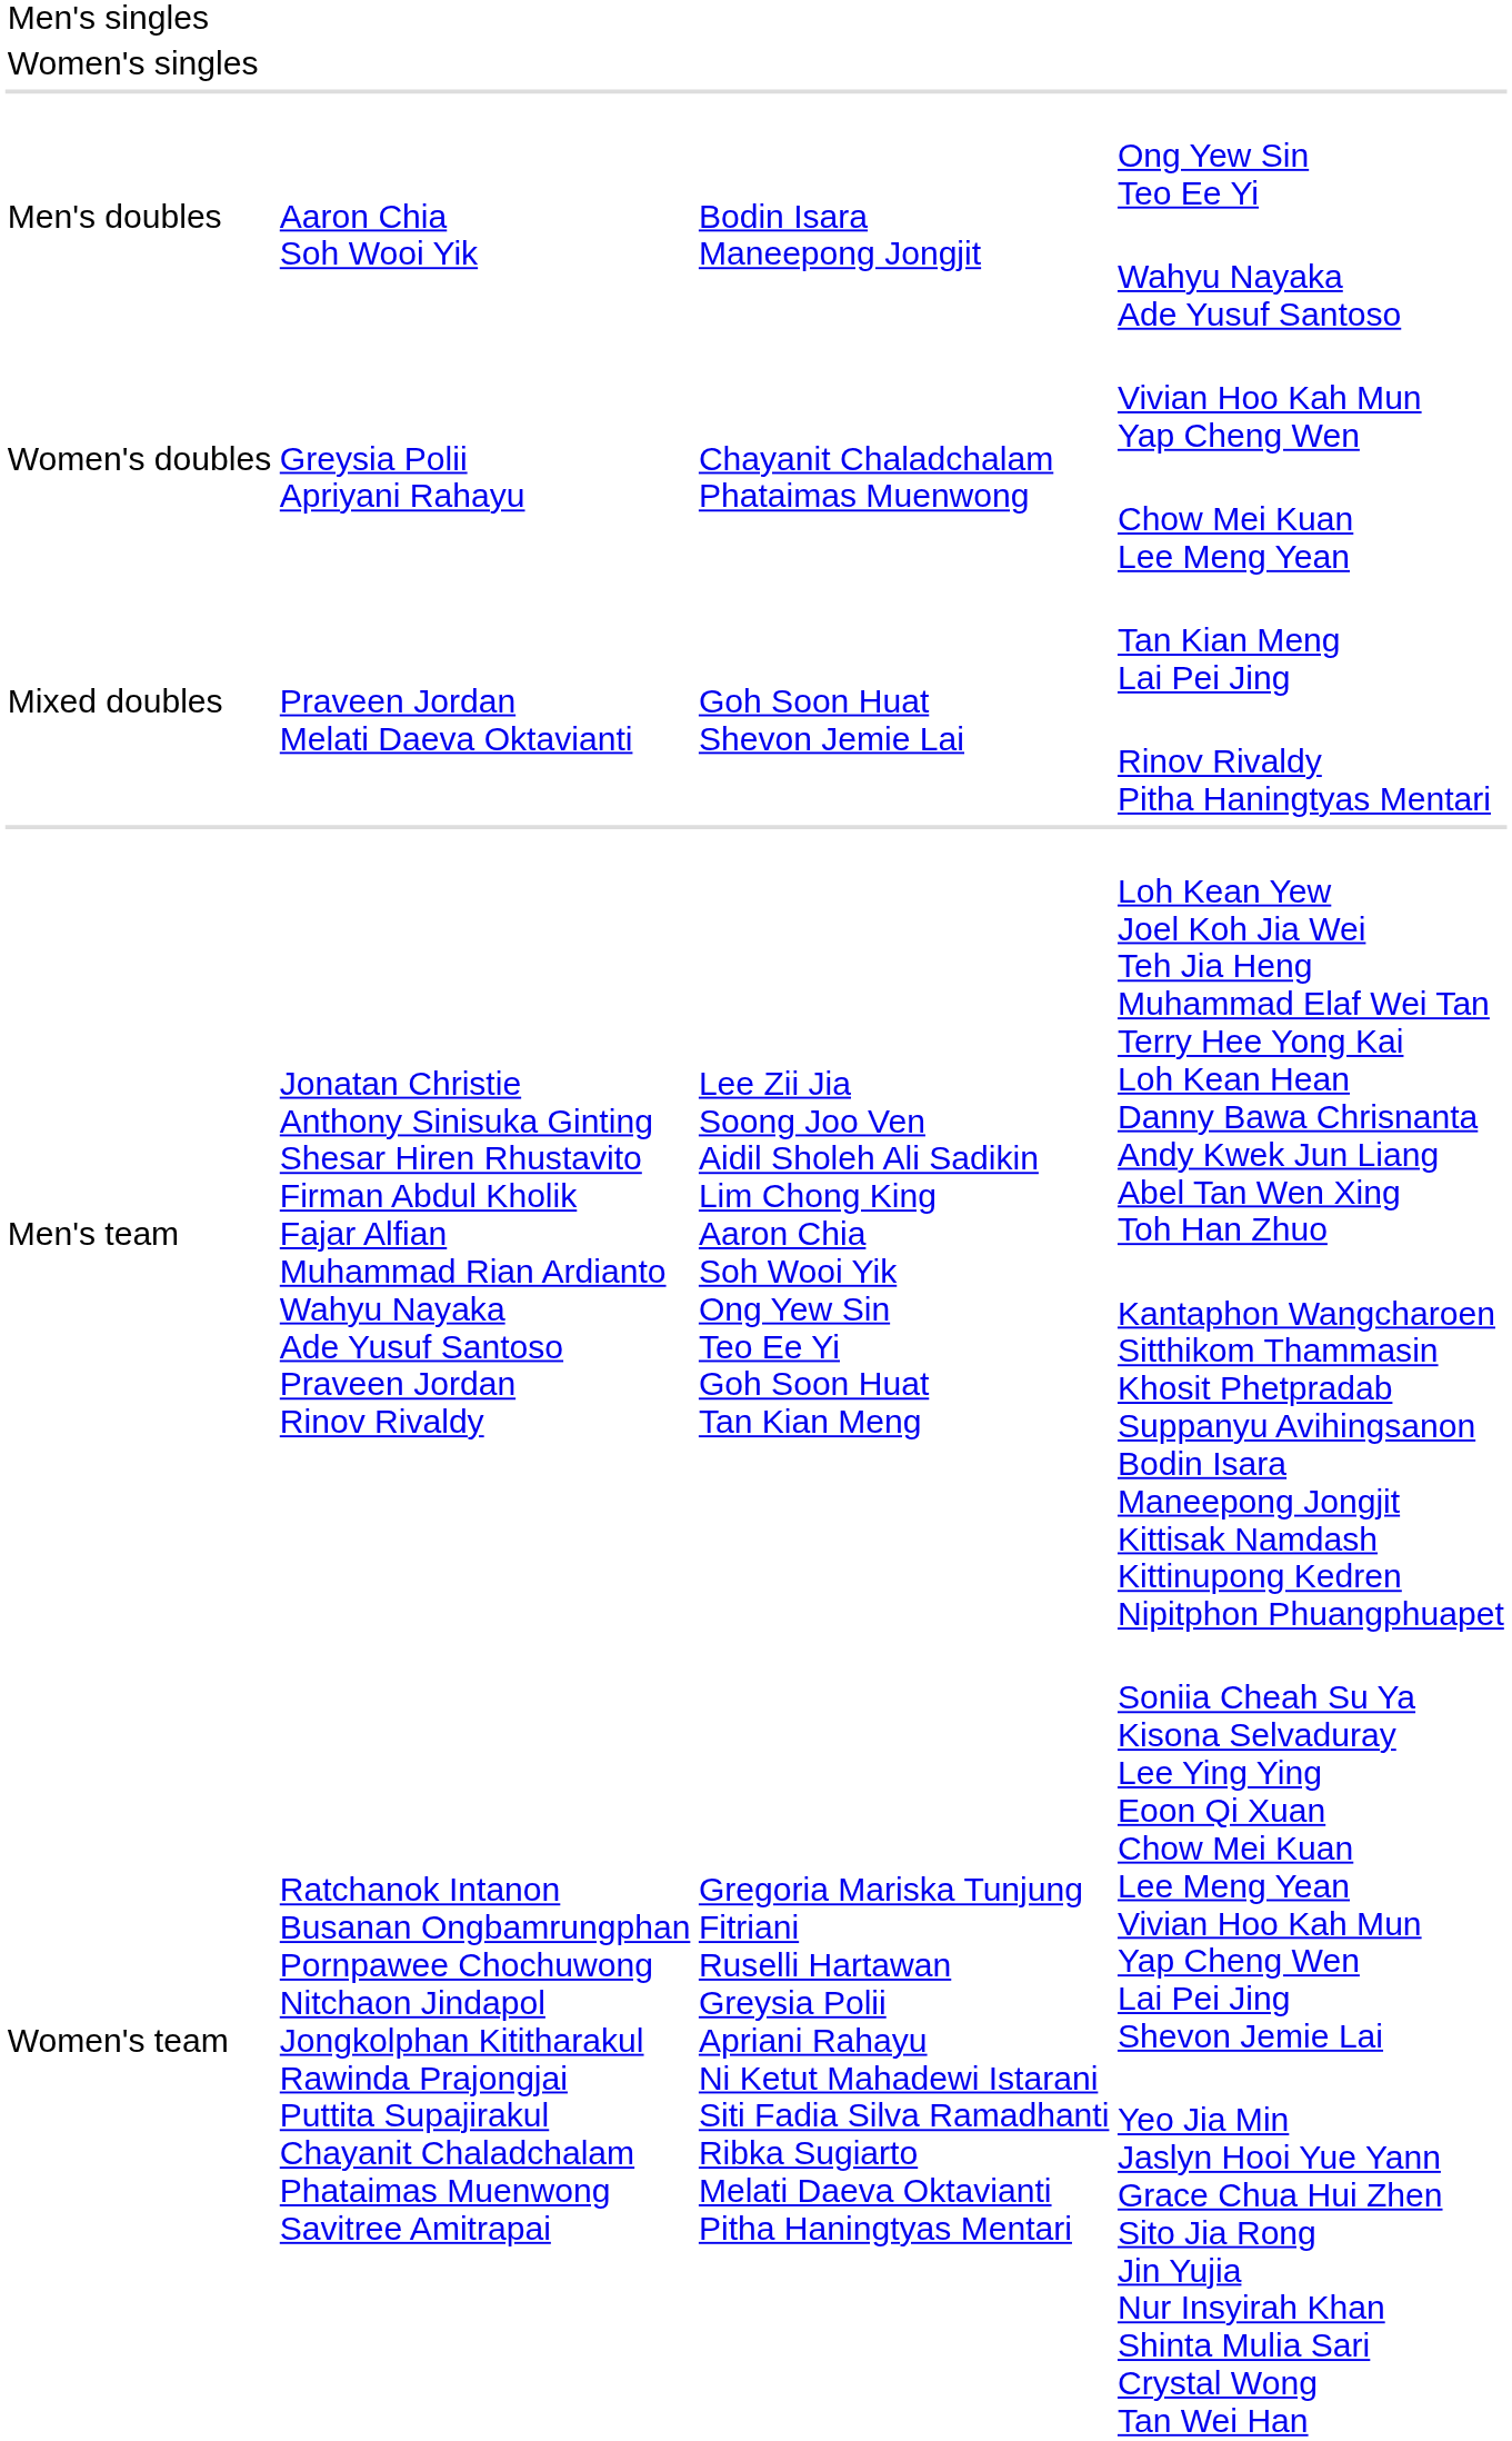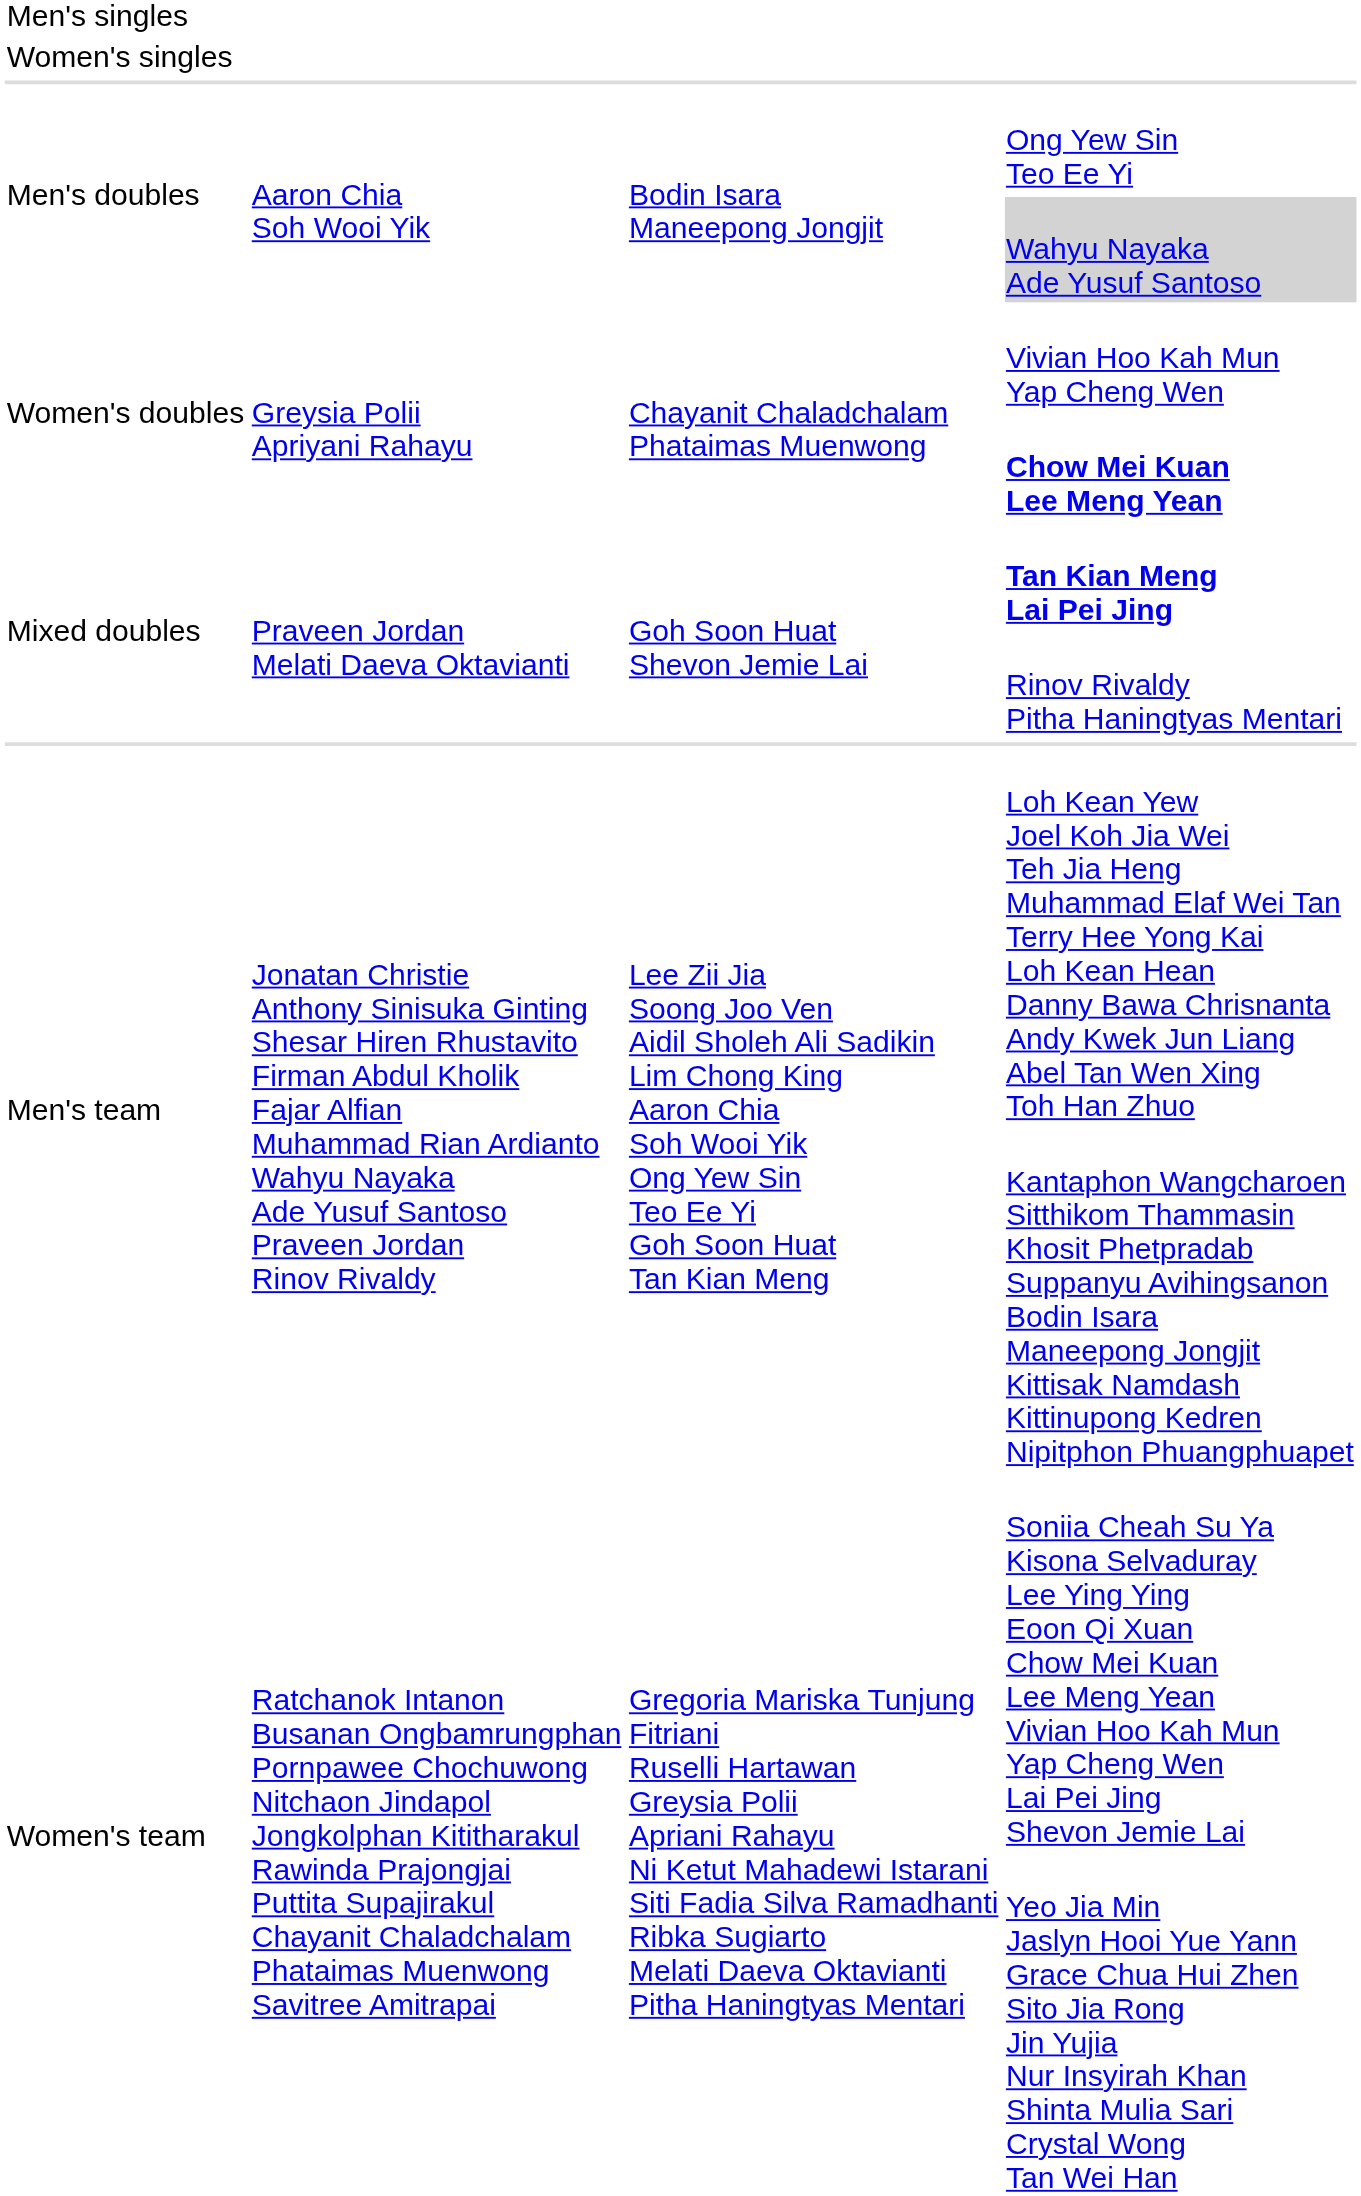Wahyu Nayaka Ade Yusuf Santoso | column 4: no background -> lightgrey background
Chow Mei Kuan Lee Meng Yean | column 4: normal -> bold
Tan Kian Meng Lai Pei Jing | column 4: normal -> bold
